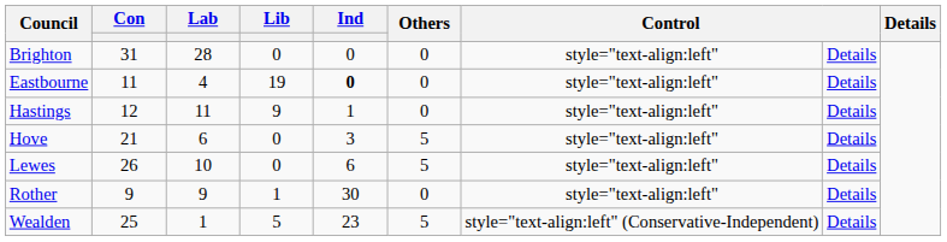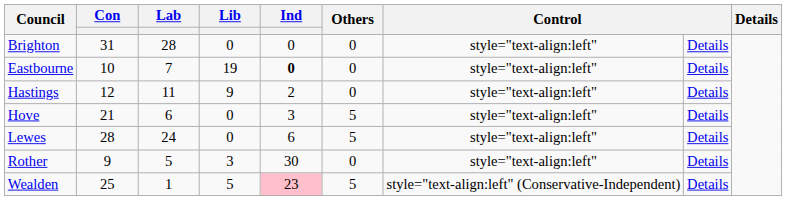Eastbourne | Con: 11 -> 10
Eastbourne | Lab: 4 -> 7
Hastings | Ind: 1 -> 2
Lewes | Con: 26 -> 28
Lewes | Lab: 10 -> 24
Rother | Lab: 9 -> 5
Rother | Lib: 1 -> 3
Wealden | Ind: no background -> pink background
